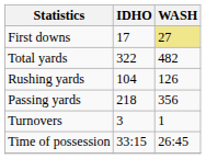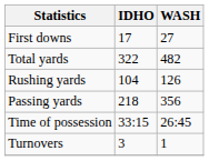First downs | WASH: khaki background -> no background
rows swapped: Turnovers <-> Time of possession
